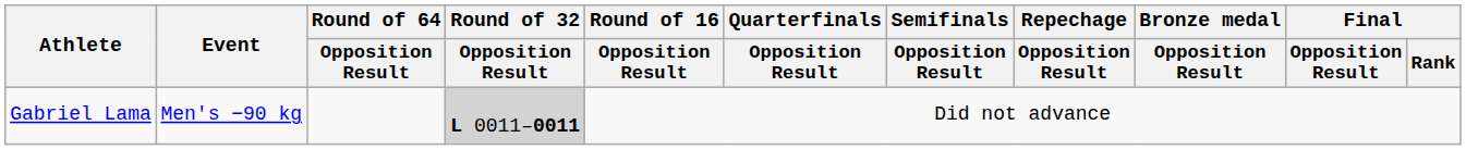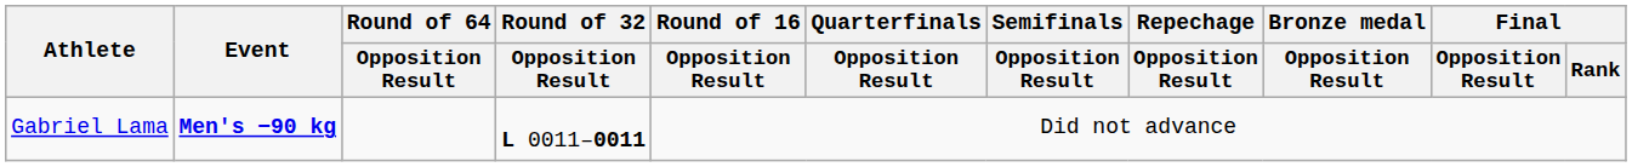Gabriel Lama | Event: normal -> bold
Gabriel Lama | Round of 32 / Opposition Result: lightgrey background -> no background
